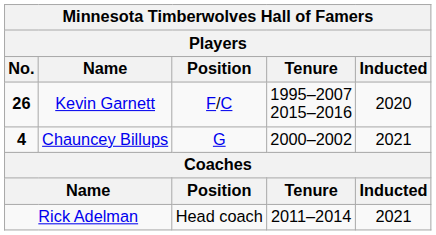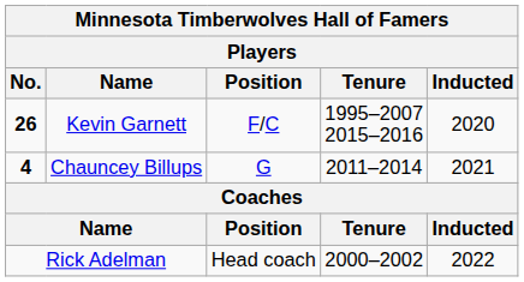Chauncey Billups | Tenure: 2000–2002 -> 2011–2014
Rick Adelman | Tenure: 2011–2014 -> 2000–2002
Rick Adelman | Inducted: 2021 -> 2022
